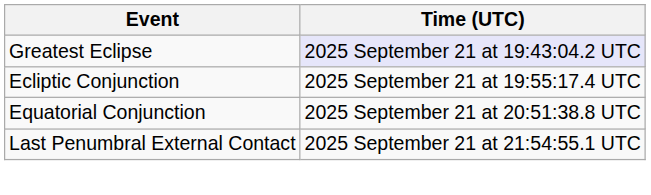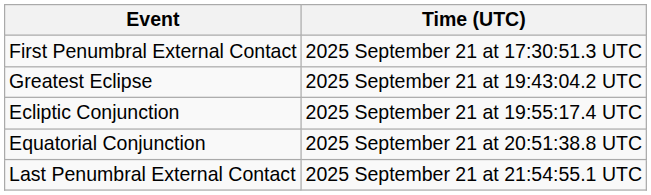+ row: First Penumbral External Contact | 2025 September 21 at 17:30:51.3 UTC
Greatest Eclipse | Time (UTC): lavender background -> no background
